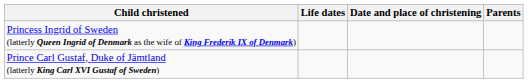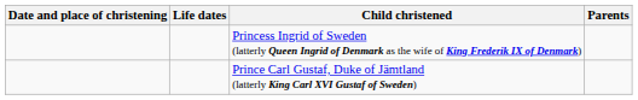columns swapped: Child christened <-> Date and place of christening
